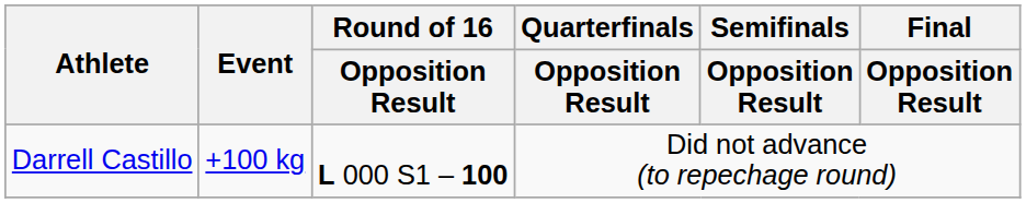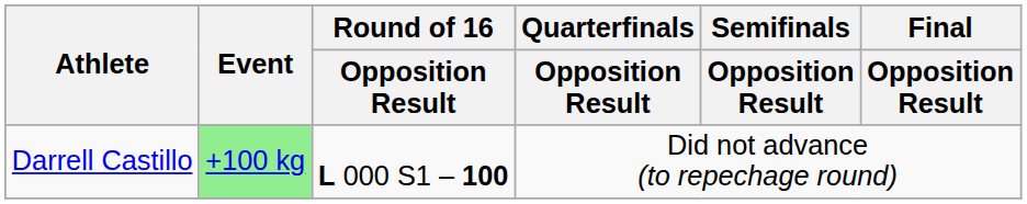Darrell Castillo | Event: no background -> lightgreen background
